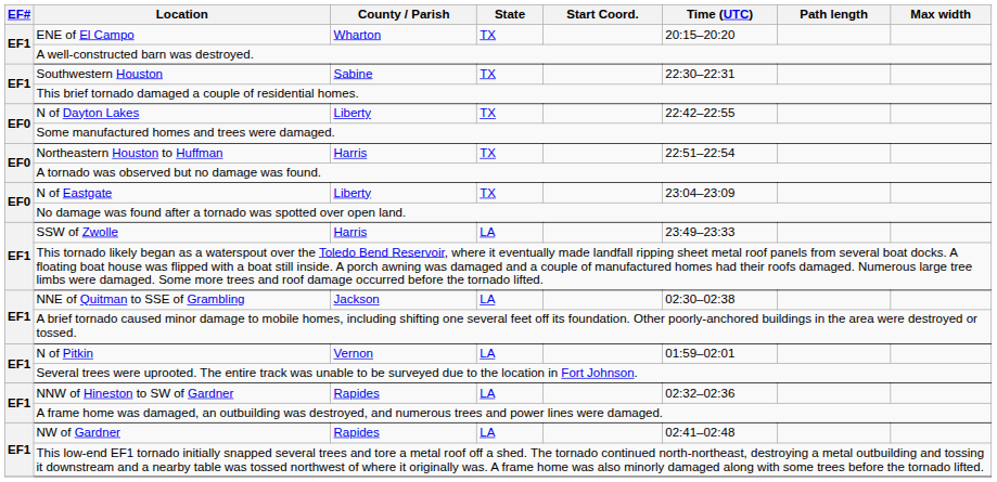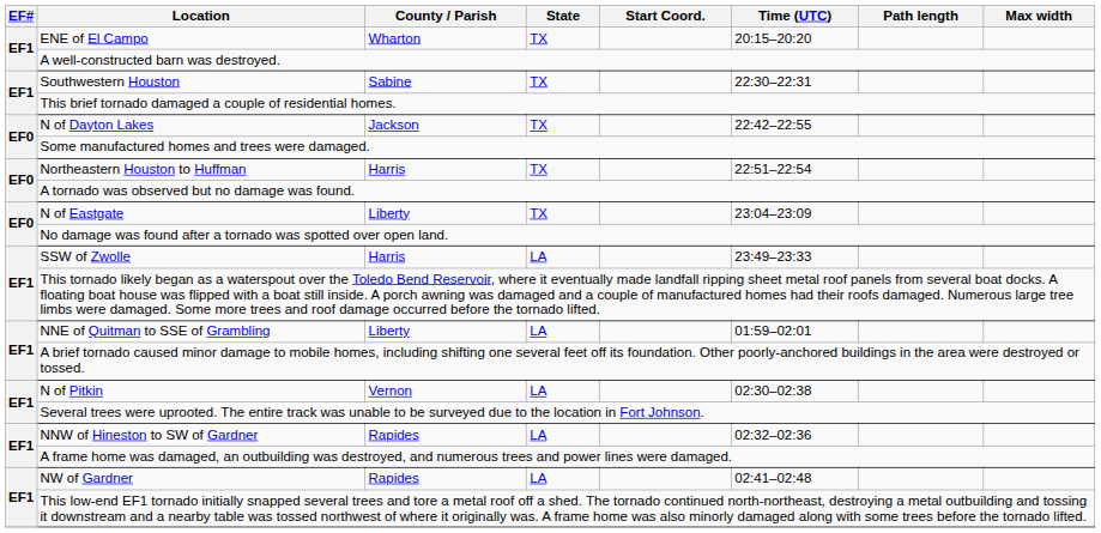N of Dayton Lakes | County / Parish: Liberty -> Jackson
NNE of Quitman to SSE of Grambling | County / Parish: Jackson -> Liberty
NNE of Quitman to SSE of Grambling | Time (UTC): 02:30–02:38 -> 01:59–02:01
N of Pitkin | Time (UTC): 01:59–02:01 -> 02:30–02:38
